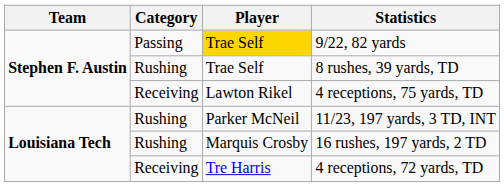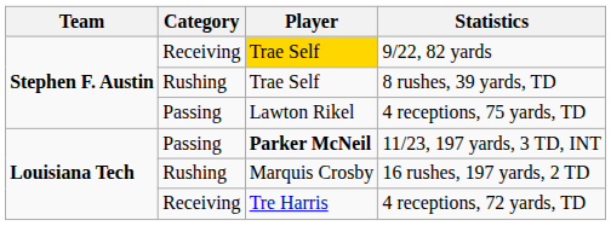9/22, 82 yards | Category: Passing -> Receiving
4 receptions, 75 yards, TD | Category: Receiving -> Passing
11/23, 197 yards, 3 TD, INT | Category: Rushing -> Passing
11/23, 197 yards, 3 TD, INT | Player: normal -> bold
